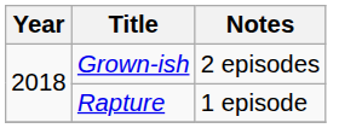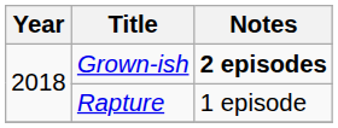Grown-ish | Notes: normal -> bold
